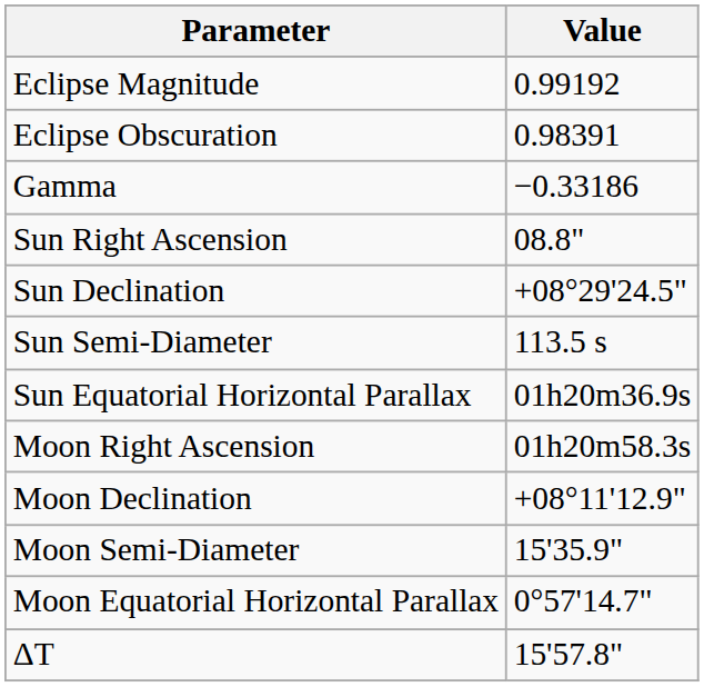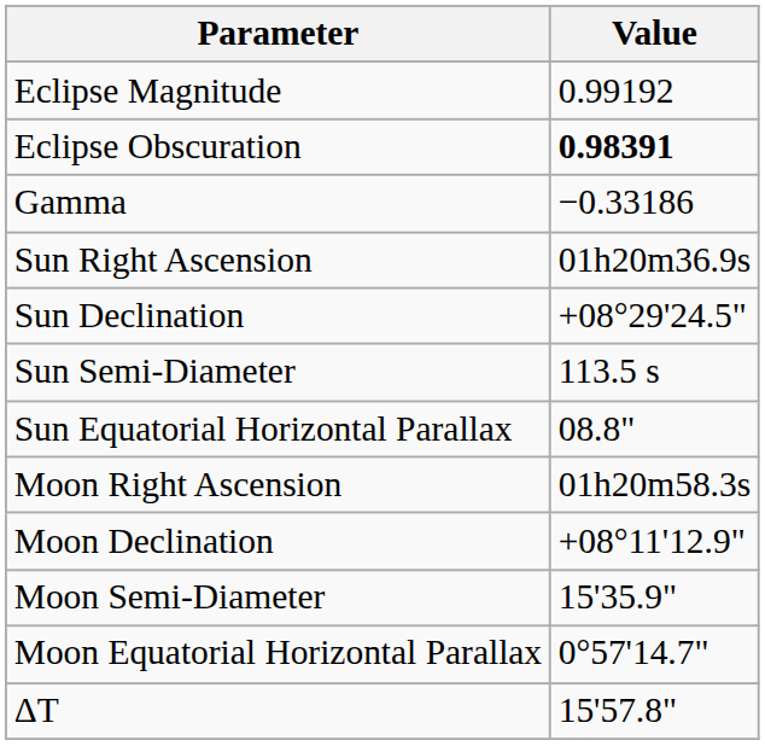Eclipse Obscuration | Value: normal -> bold
Sun Right Ascension | Value: 08.8" -> 01h20m36.9s
Sun Equatorial Horizontal Parallax | Value: 01h20m36.9s -> 08.8"
